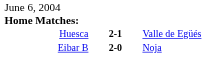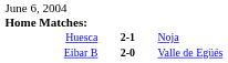Huesca | column 3: Valle de Egüés -> Noja
Eibar B | column 3: Noja -> Valle de Egüés
